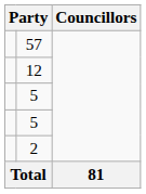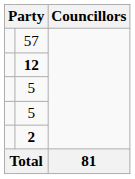12 | column 2: normal -> bold
2 | column 2: normal -> bold
